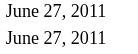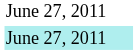row 2 | column 1: no background -> paleturquoise background
